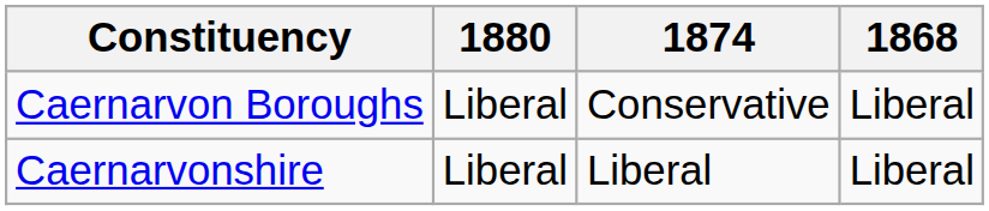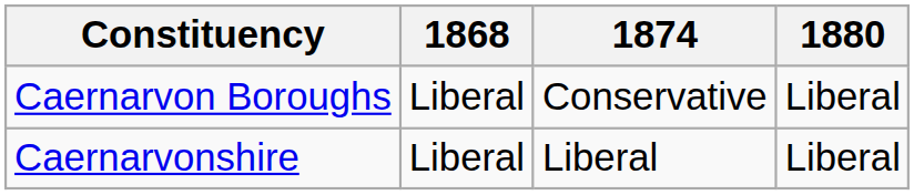columns swapped: 1868 <-> 1880
